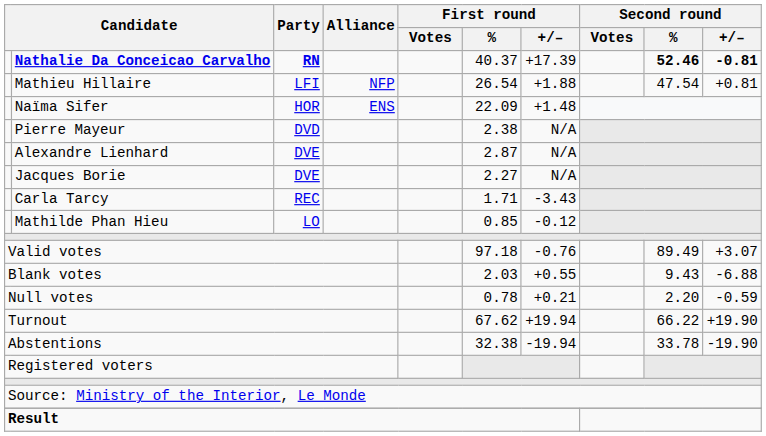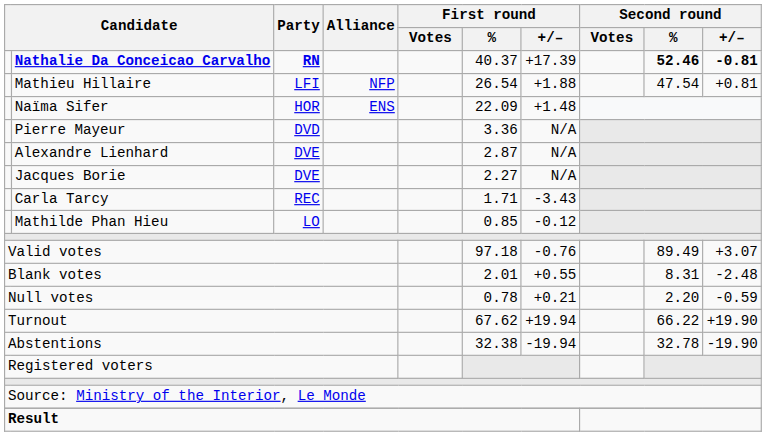Pierre Mayeur | First round / %: 2.38 -> 3.36
Blank votes | First round / %: 2.03 -> 2.01
Blank votes | Second round / %: 9.43 -> 8.31
Blank votes | Second round / +/–: -6.88 -> -2.48
Abstentions | Second round / %: 33.78 -> 32.78
